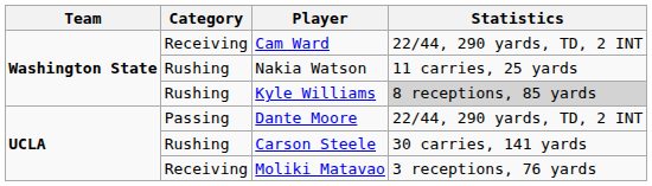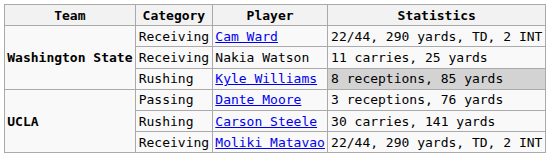Nakia Watson | Category: Rushing -> Receiving
Dante Moore | Statistics: 22/44, 290 yards, TD, 2 INT -> 3 receptions, 76 yards
Moliki Matavao | Statistics: 3 receptions, 76 yards -> 22/44, 290 yards, TD, 2 INT
